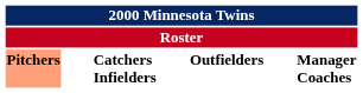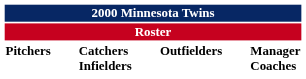Pitchers | column 1: lightsalmon background -> no background
